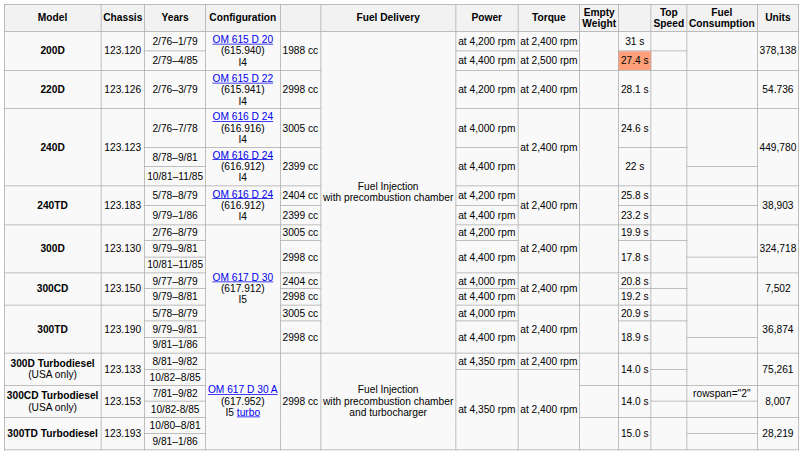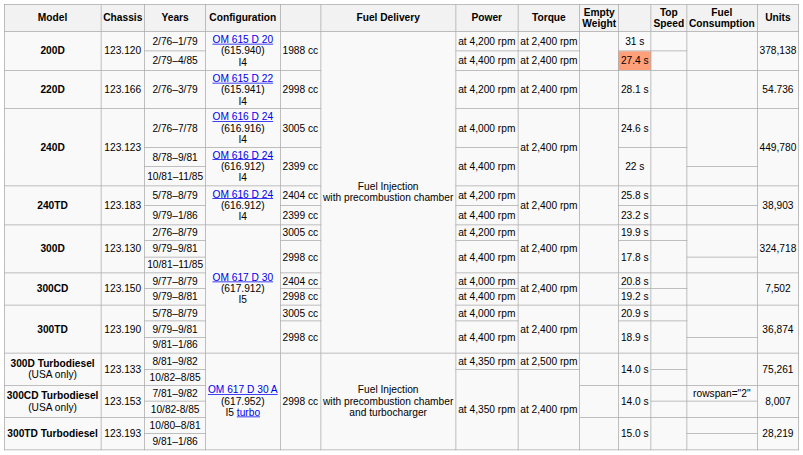2/79–4/85 | Torque: at 2,500 rpm -> at 2,400 rpm
2/76–3/79 | Chassis: 123.126 -> 123.166
8/81–9/82 | Torque: at 2,400 rpm -> at 2,500 rpm
